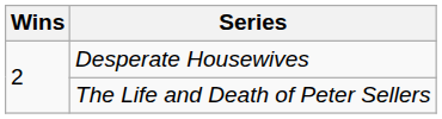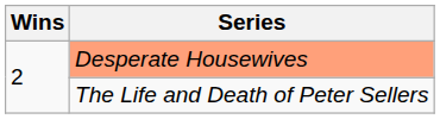Desperate Housewives | Series: no background -> lightsalmon background
